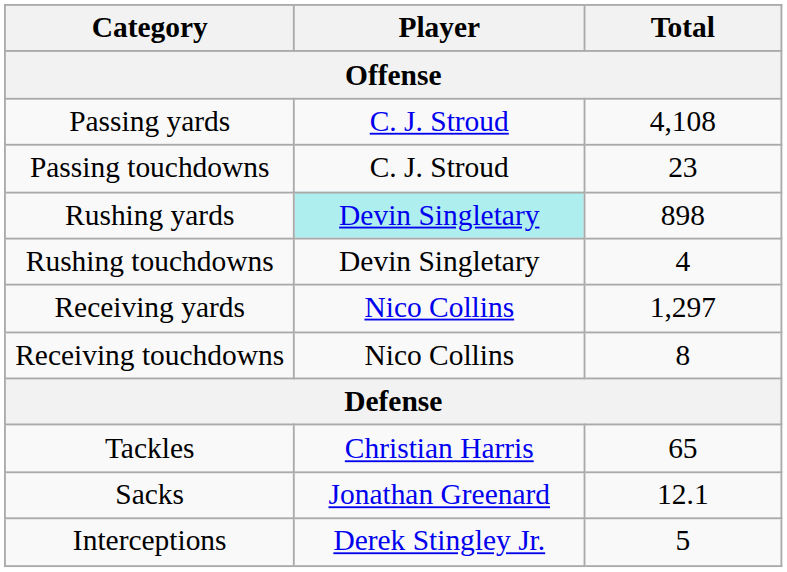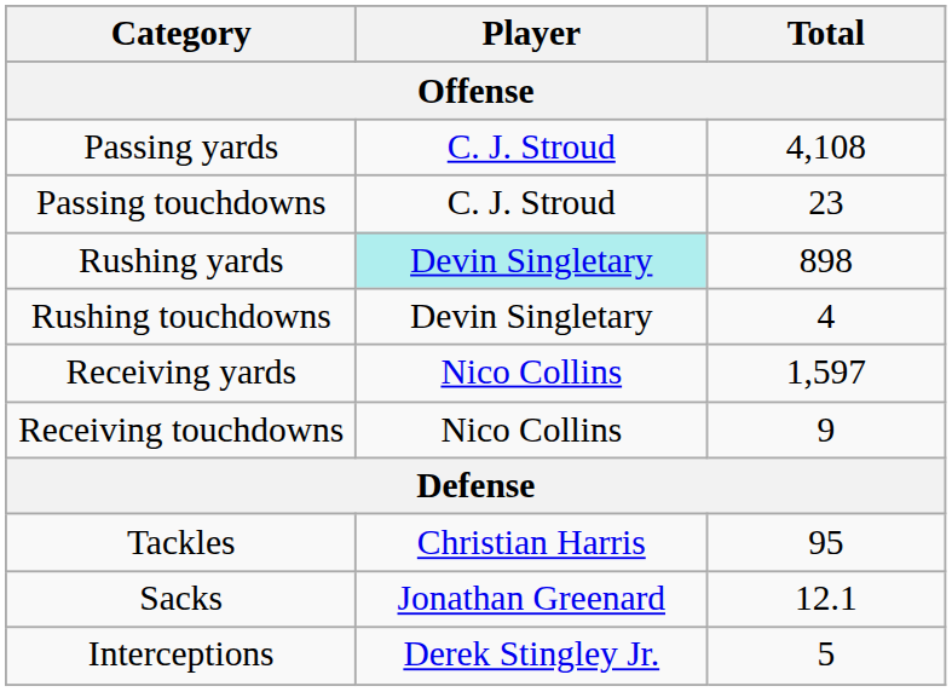Receiving yards | Total: 1,297 -> 1,597
Receiving touchdowns | Total: 8 -> 9
Tackles | Total: 65 -> 95
